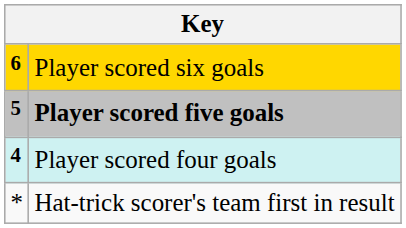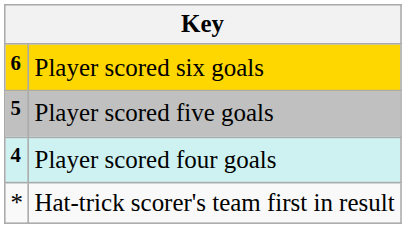Player scored five goals | column 2: bold -> normal
